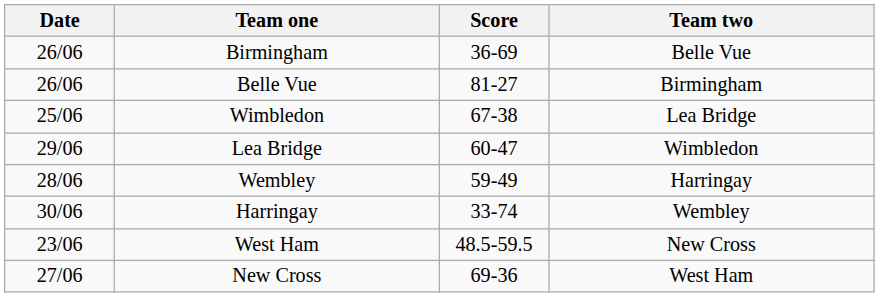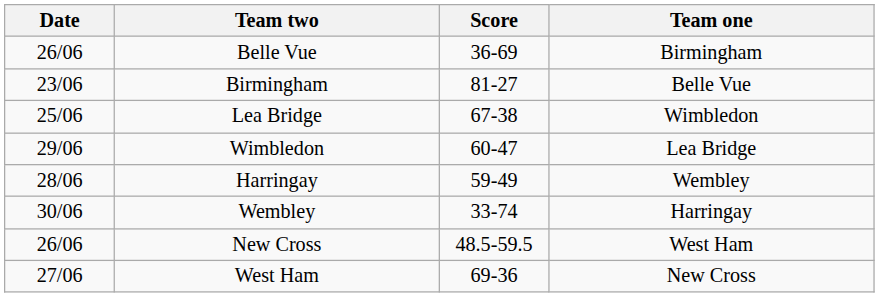columns swapped: Team one <-> Team two
row 3 | Date: 26/06 -> 23/06
row 8 | Date: 23/06 -> 26/06
